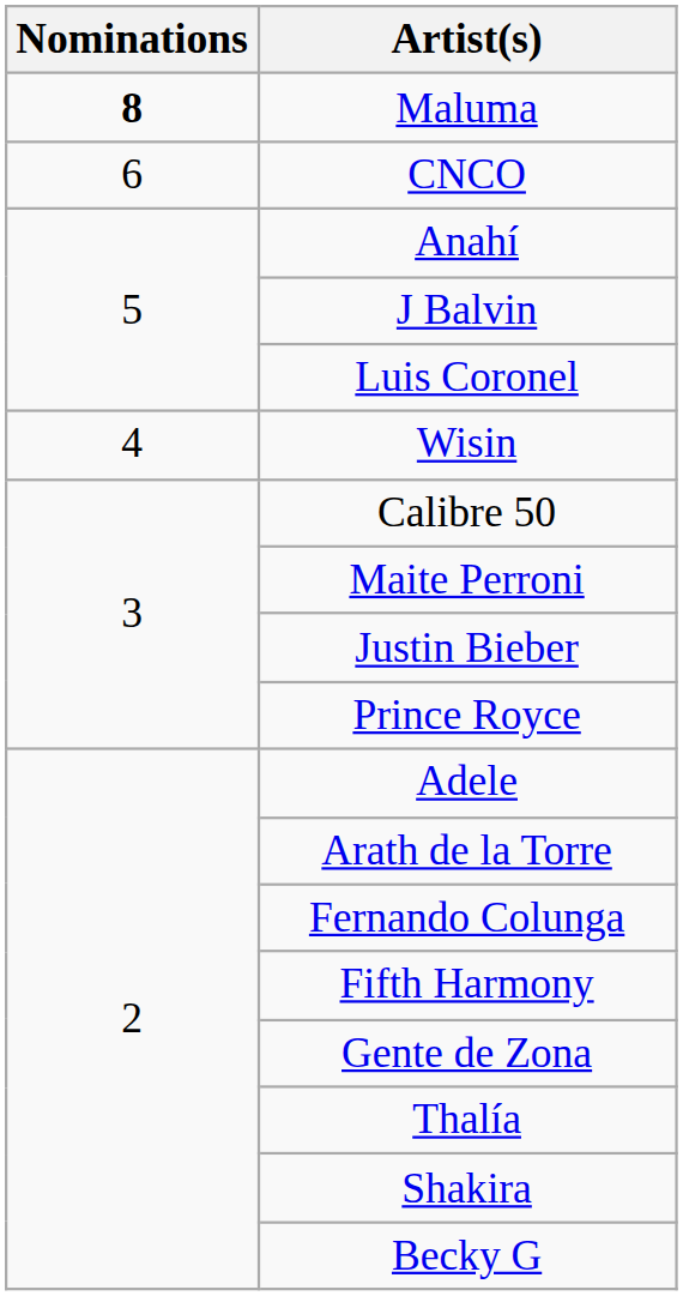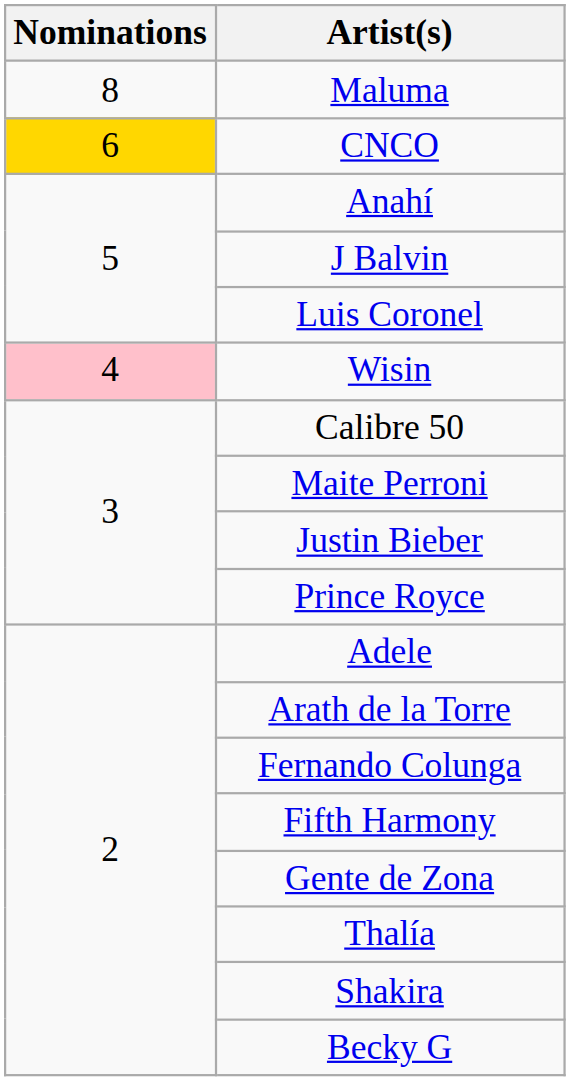Maluma | Nominations: bold -> normal
CNCO | Nominations: no background -> gold background
Wisin | Nominations: no background -> pink background
